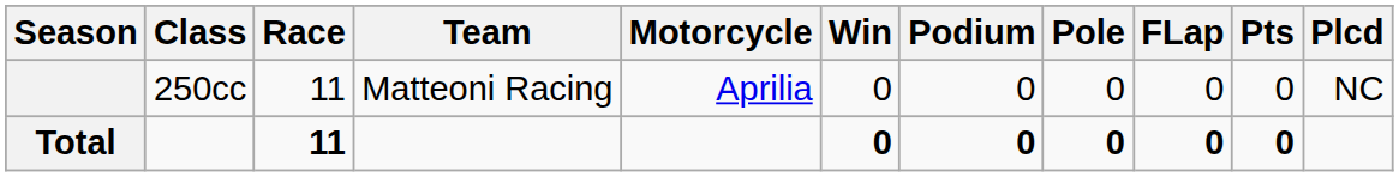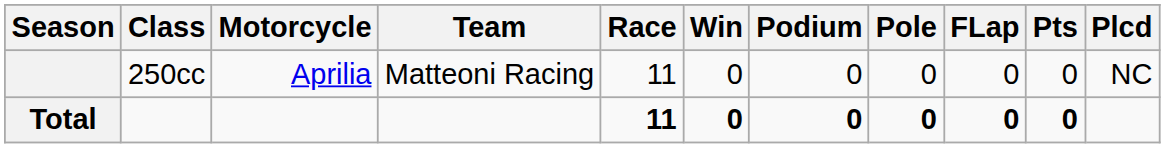columns swapped: Motorcycle <-> Race
